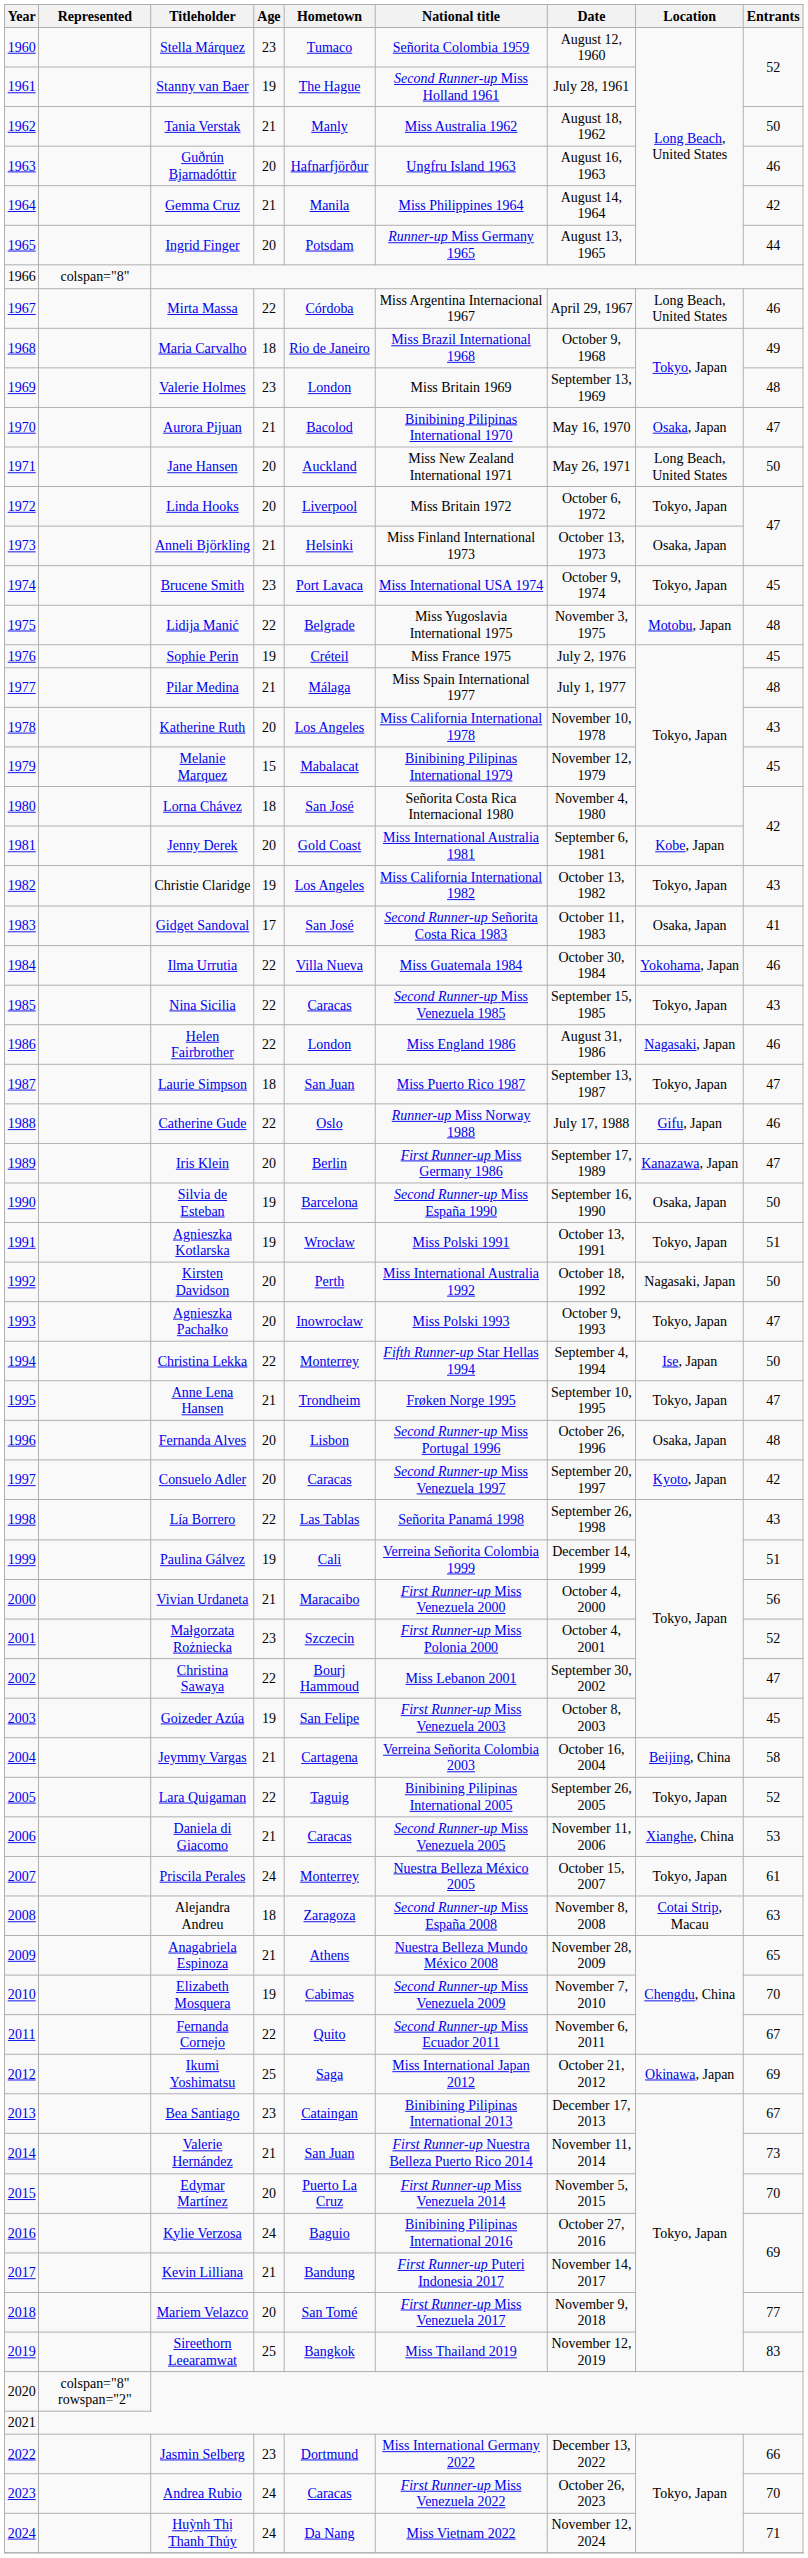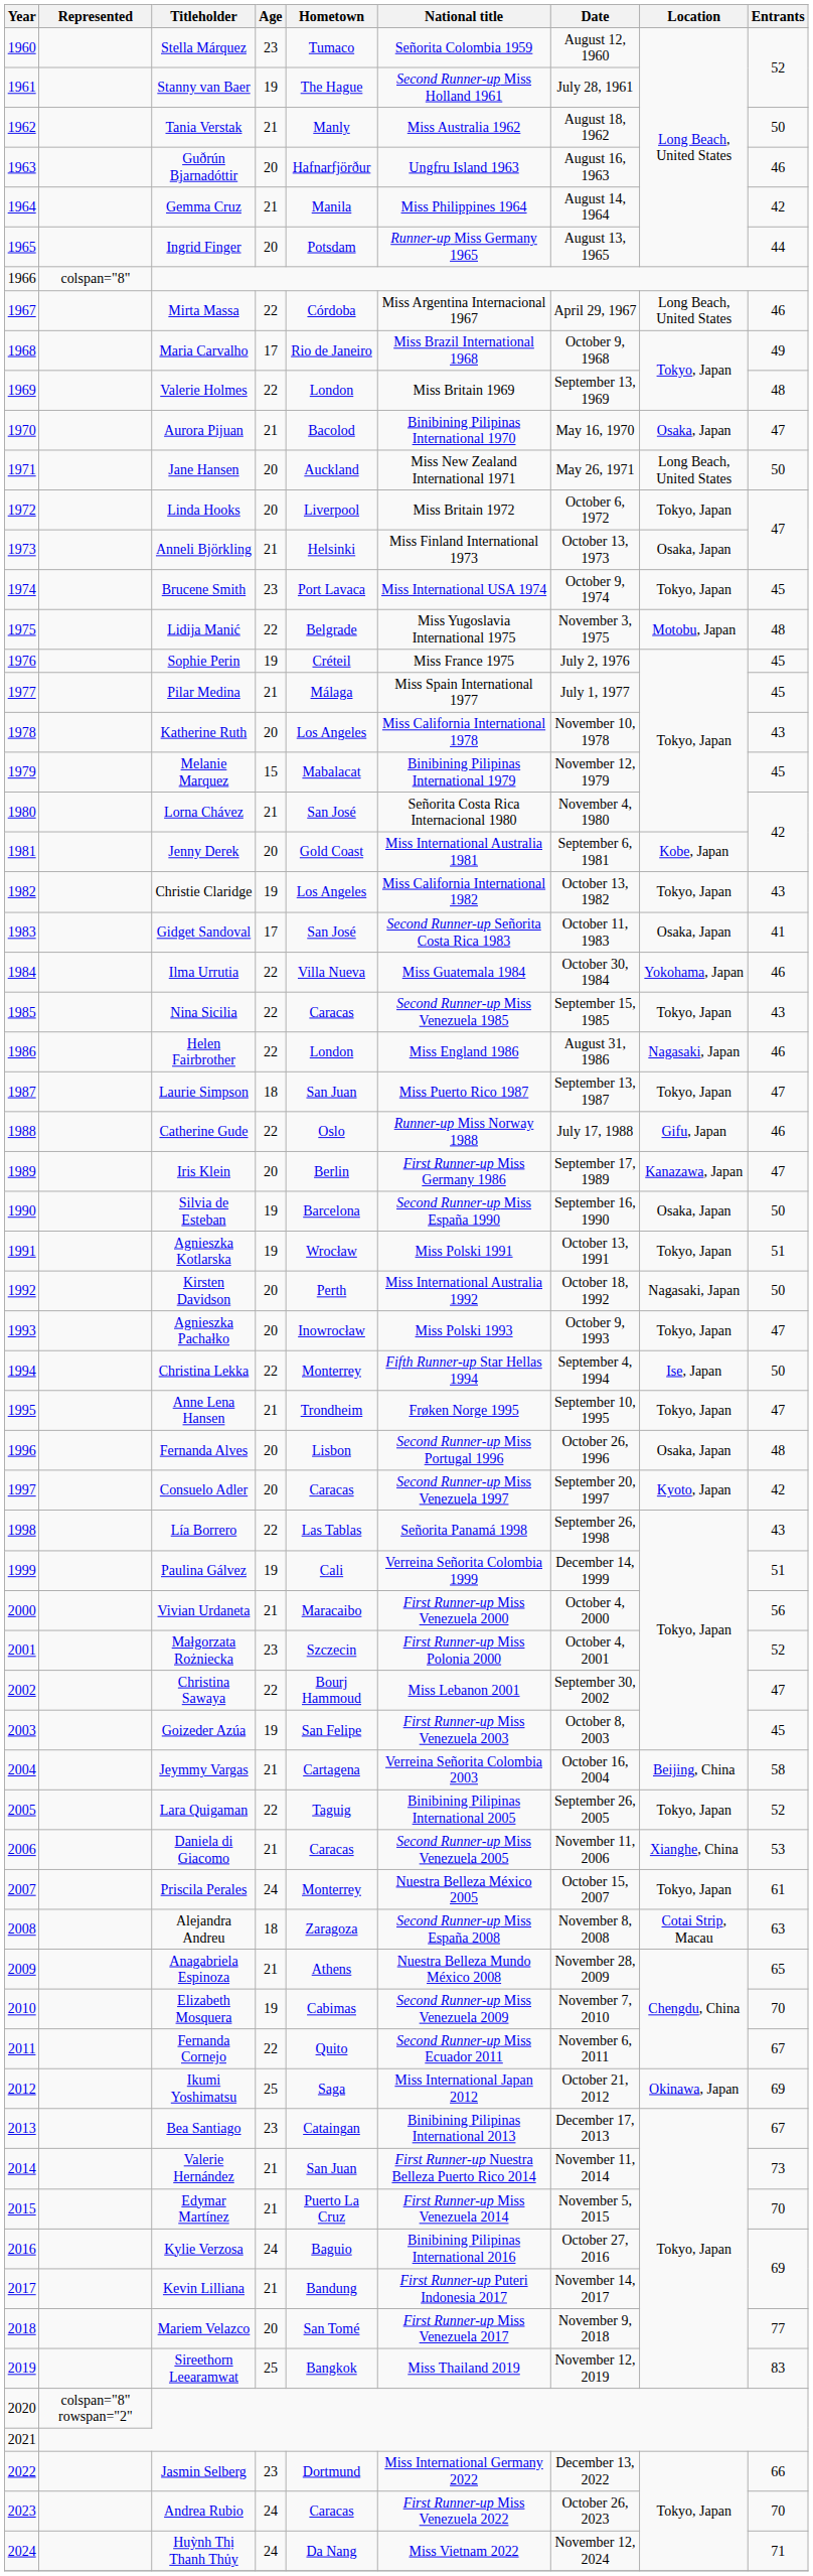Maria Carvalho | Age: 18 -> 17
Valerie Holmes | Age: 23 -> 22
Pilar Medina | Entrants: 48 -> 45
Lorna Chávez | Age: 18 -> 21
Edymar Martínez | Age: 20 -> 21
